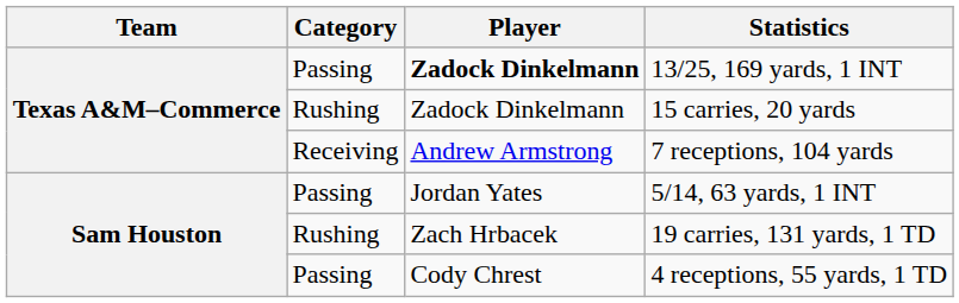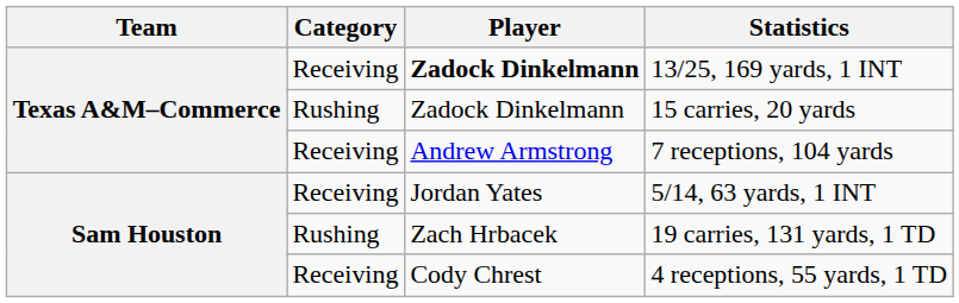13/25, 169 yards, 1 INT | Category: Passing -> Receiving
5/14, 63 yards, 1 INT | Category: Passing -> Receiving
4 receptions, 55 yards, 1 TD | Category: Passing -> Receiving
